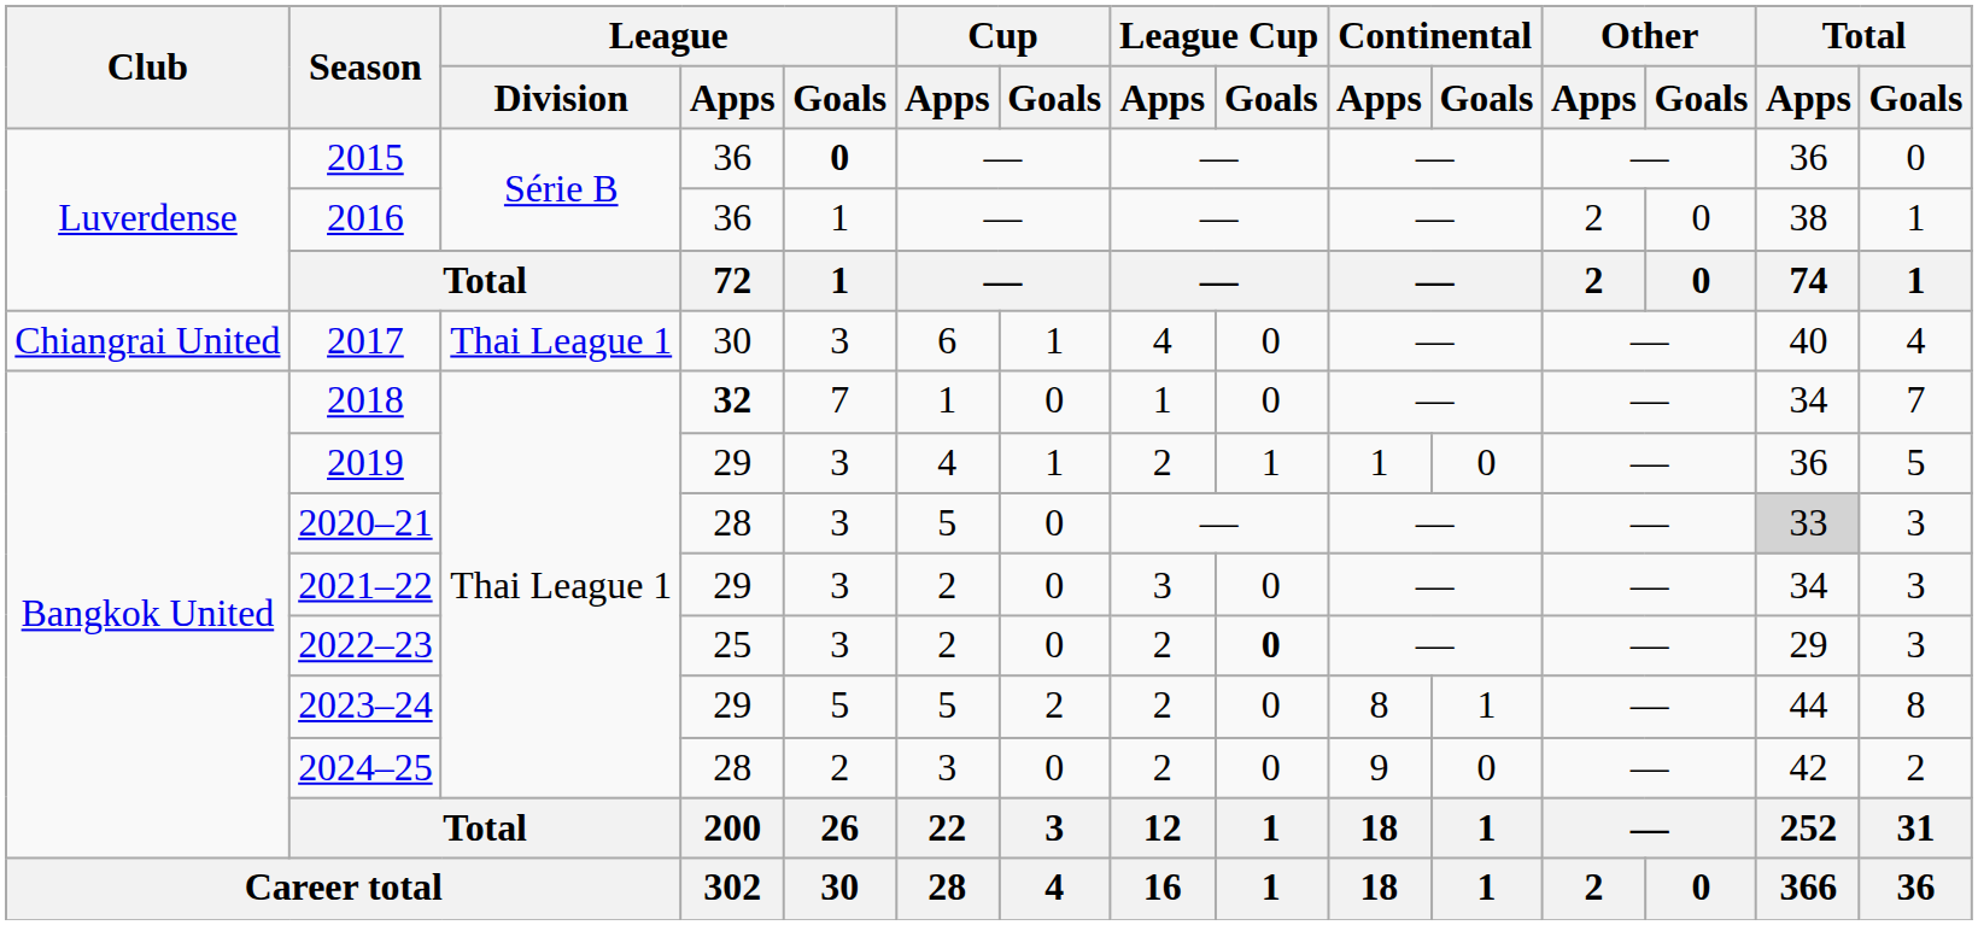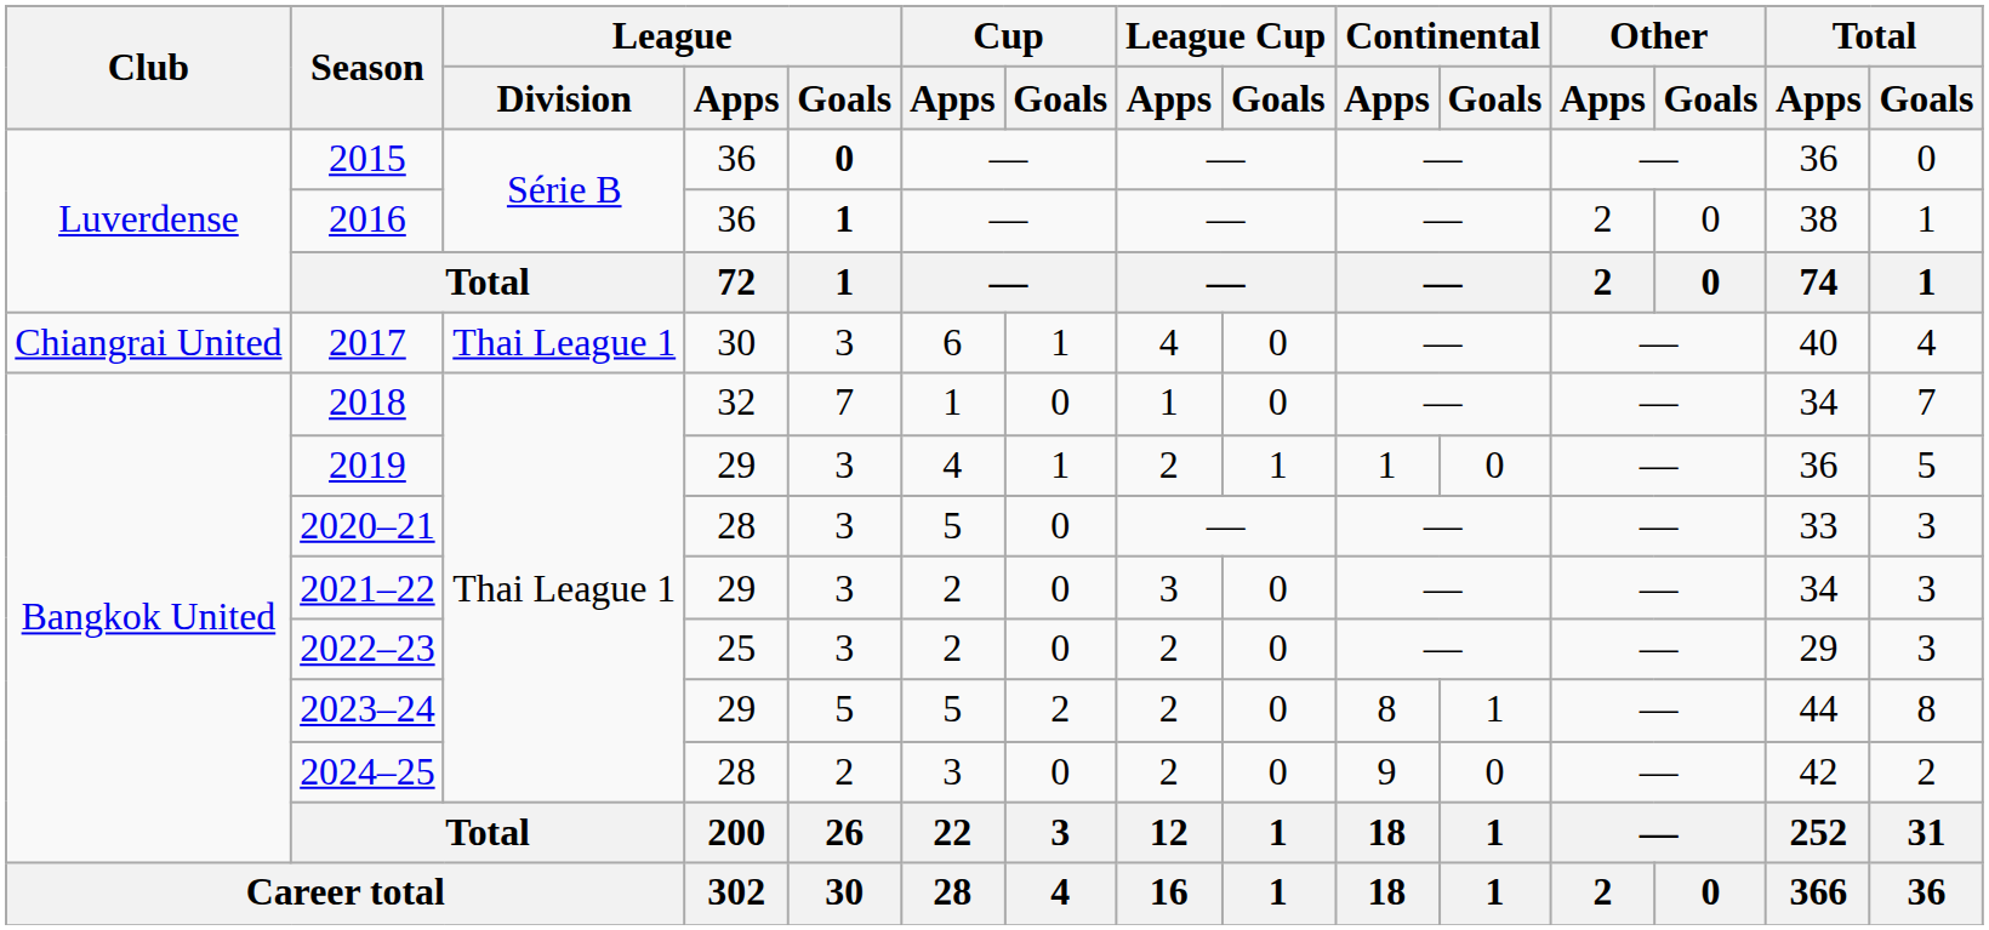2016 | League / Goals: normal -> bold
2018 | League / Apps: bold -> normal
2020–21 | Total / Apps: lightgrey background -> no background
2022–23 | League Cup / Goals: bold -> normal
